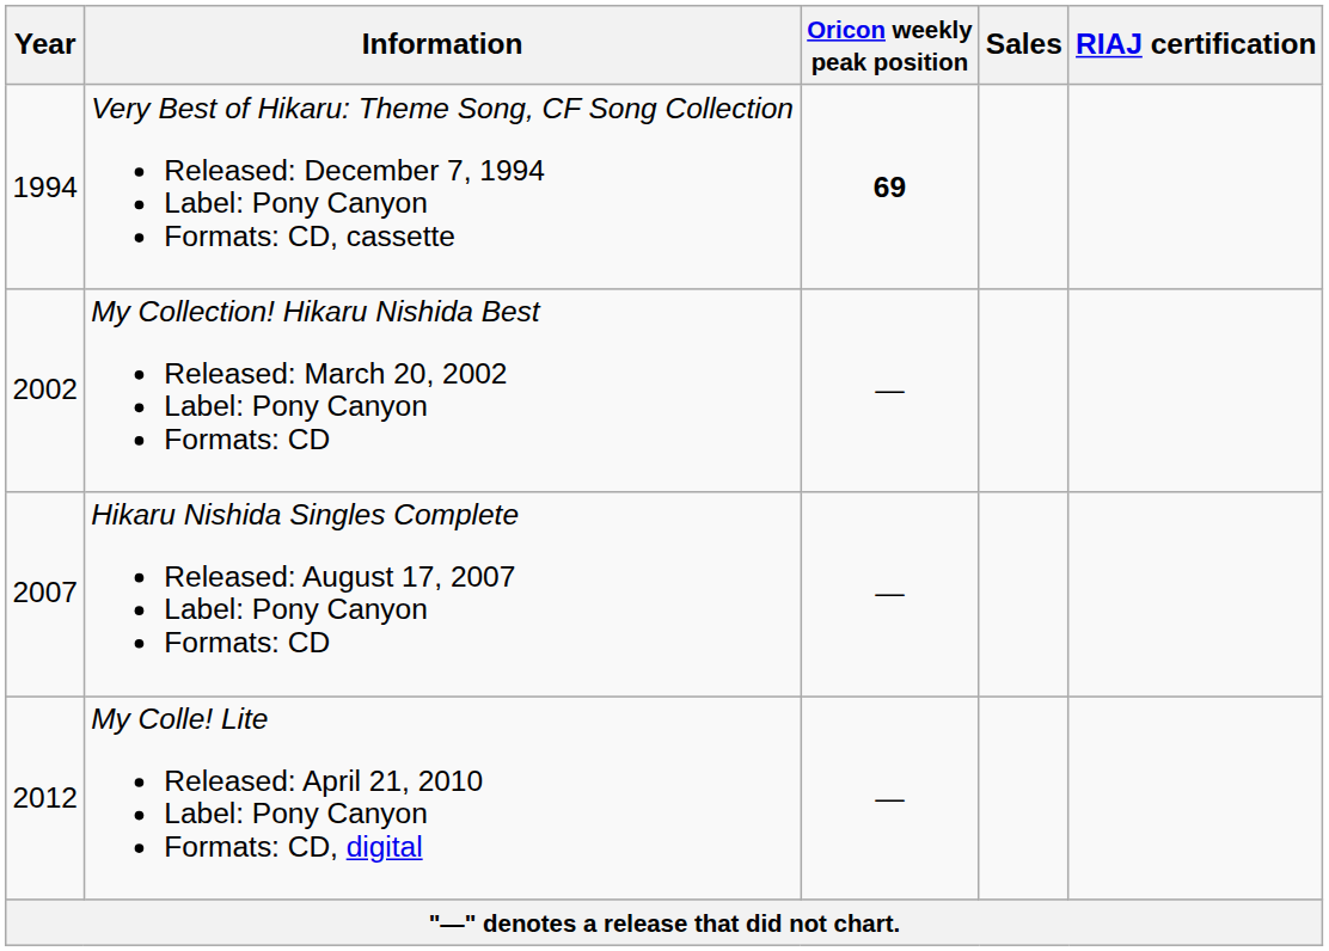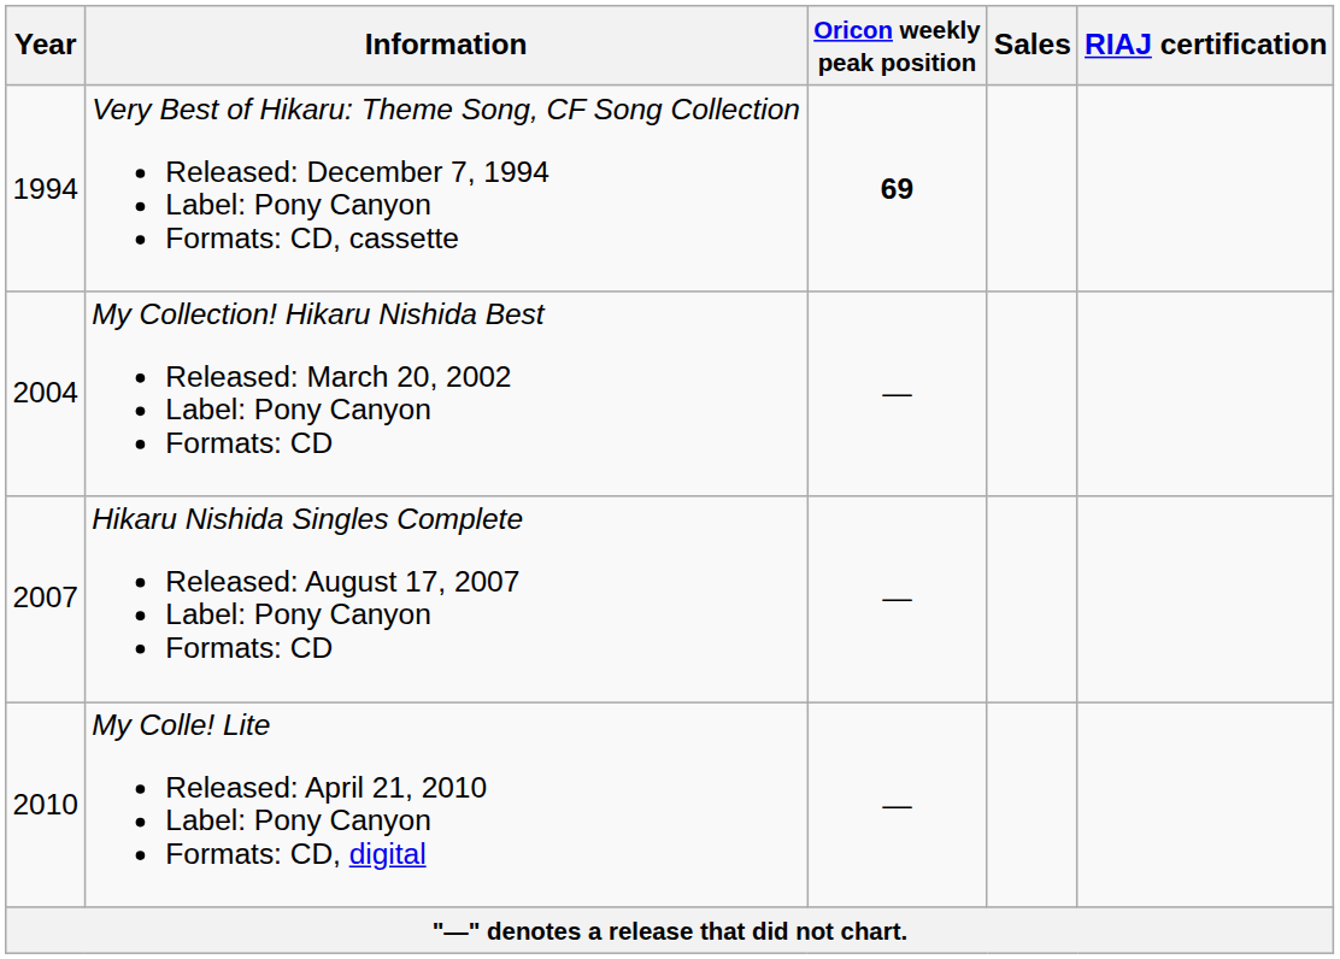row 3 | Year: 2002 -> 2004
row 5 | Year: 2012 -> 2010
